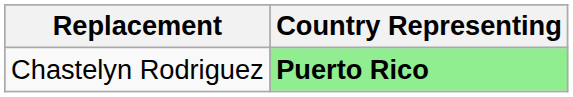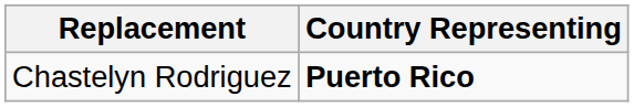Chastelyn Rodriguez | Country Representing: lightgreen background -> no background
